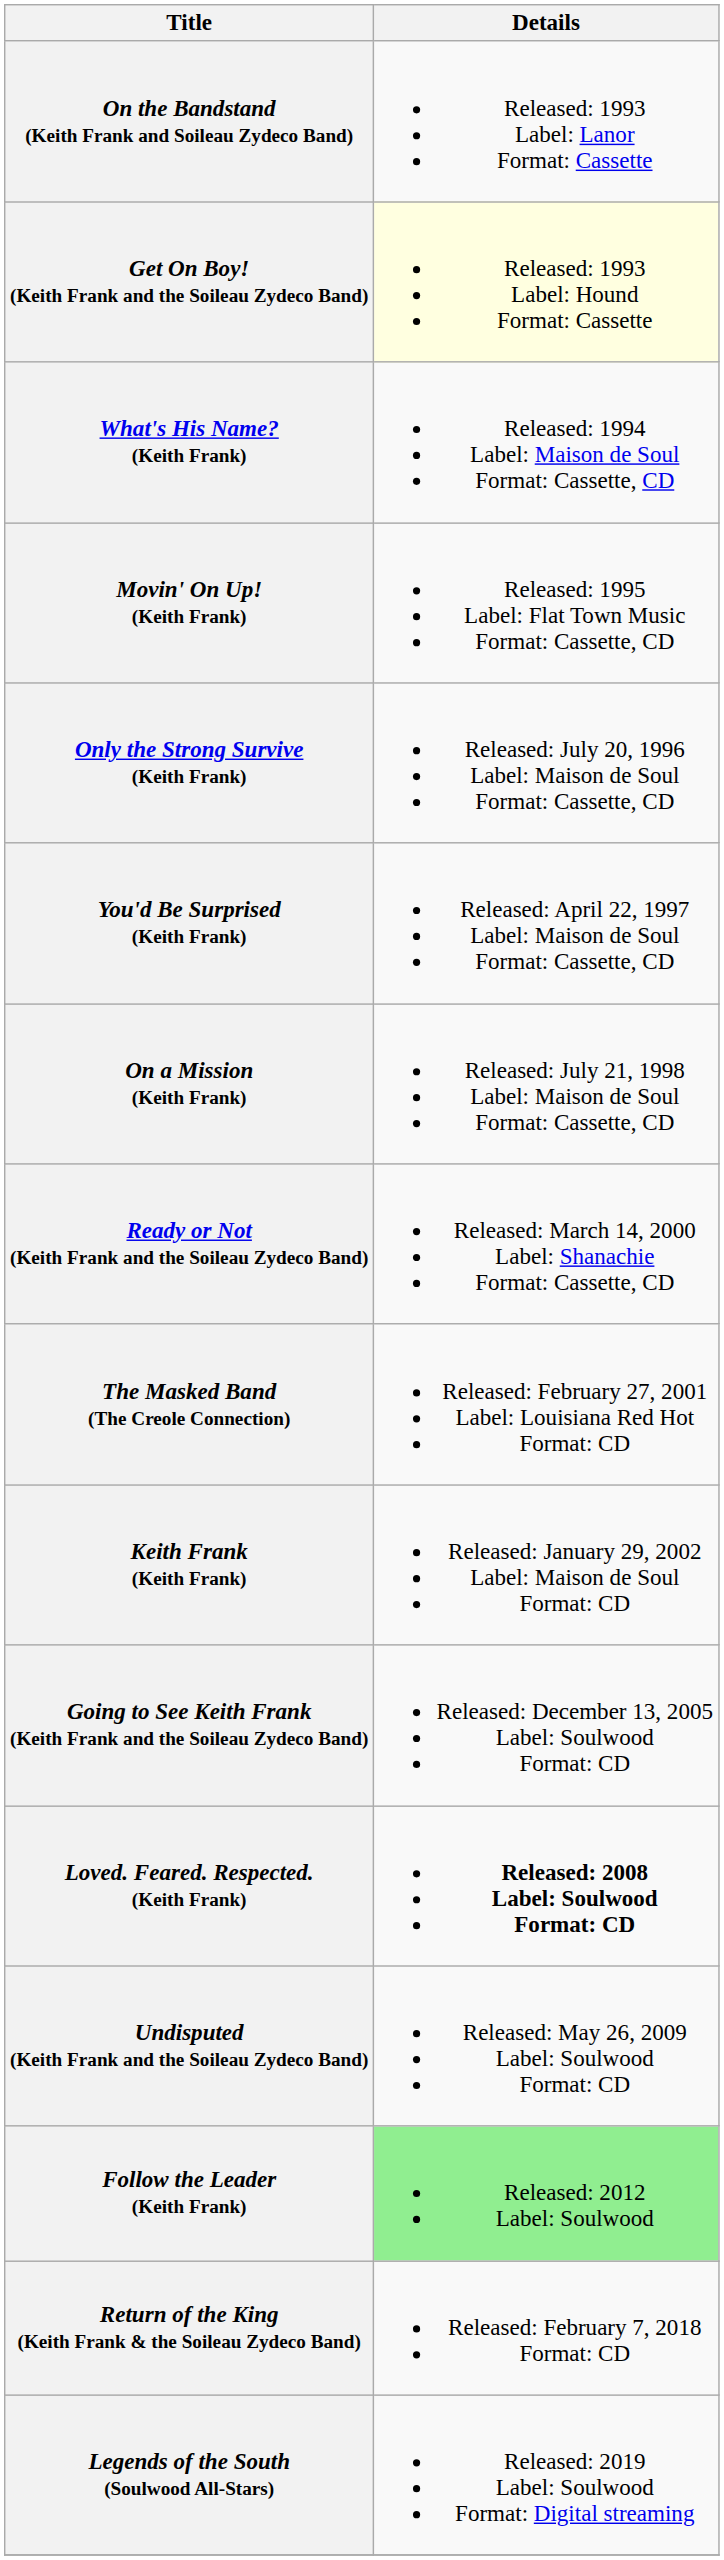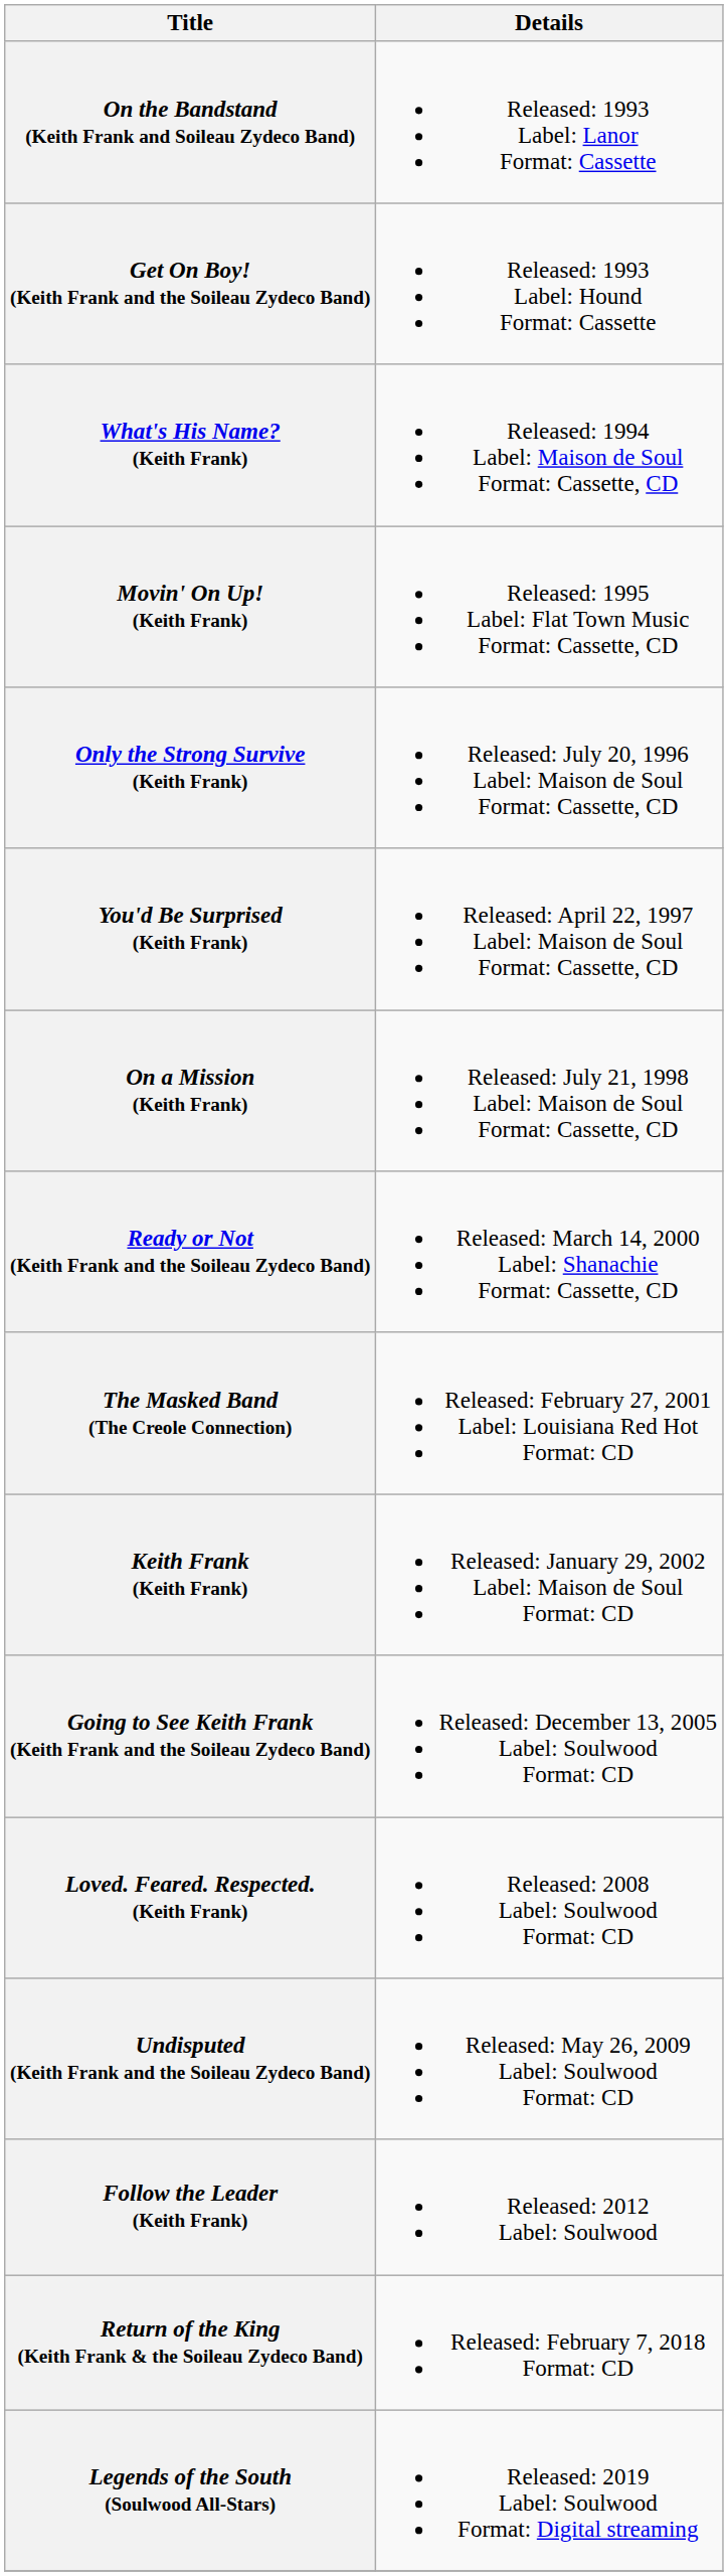Get On Boy! (Keith Frank and the Soileau Zydeco Band) | Details: lightyellow background -> no background
Loved. Feared. Respected. (Keith Frank) | Details: bold -> normal
Follow the Leader (Keith Frank) | Details: lightgreen background -> no background
